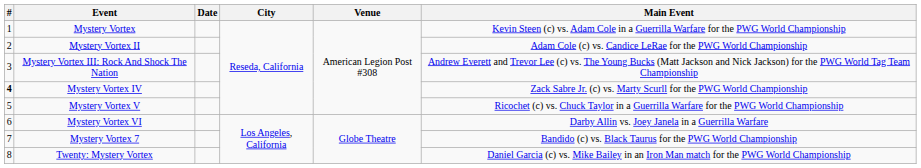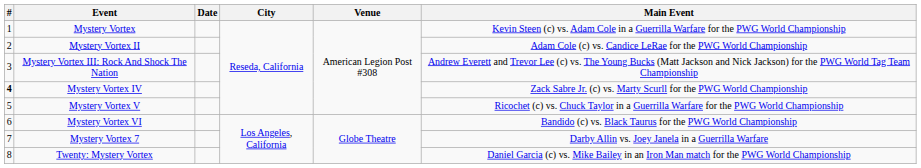Mystery Vortex VI | Main Event: Darby Allin vs. Joey Janela in a Guerrilla Warfare -> Bandido (c) vs. Black Taurus for the PWG World Championship
Mystery Vortex 7 | Main Event: Bandido (c) vs. Black Taurus for the PWG World Championship -> Darby Allin vs. Joey Janela in a Guerrilla Warfare
